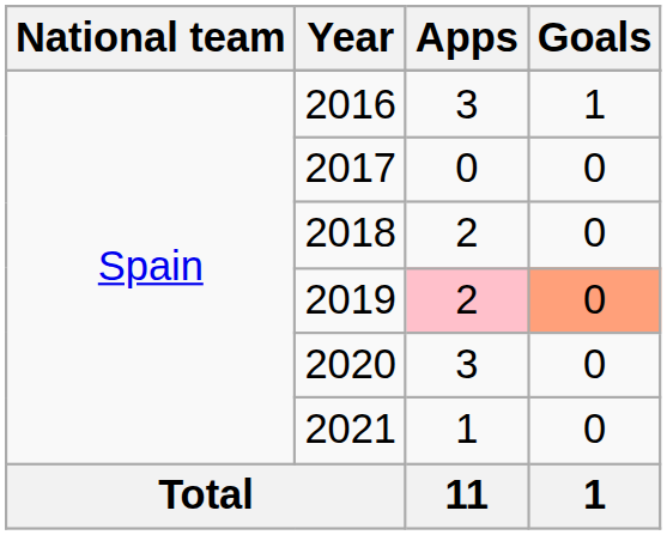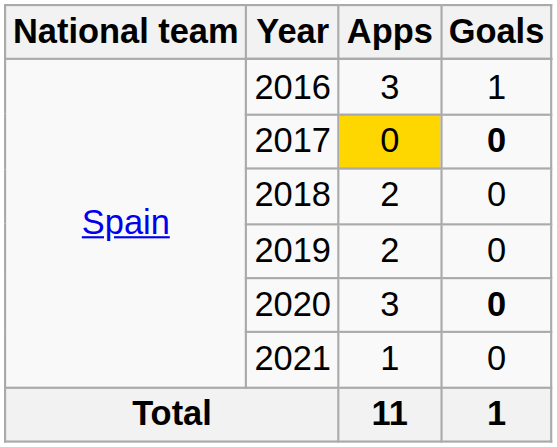2017 | Apps: no background -> gold background
2017 | Goals: normal -> bold
2019 | Apps: pink background -> no background
2019 | Goals: lightsalmon background -> no background
2020 | Goals: normal -> bold
